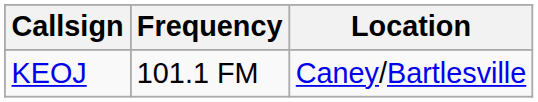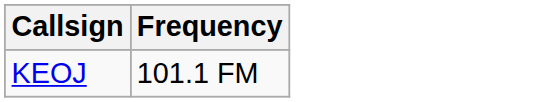- column: Location | Caney/Bartlesville
